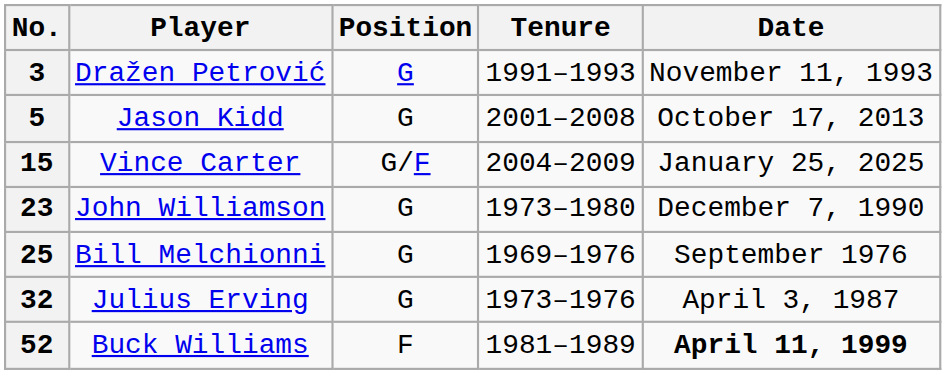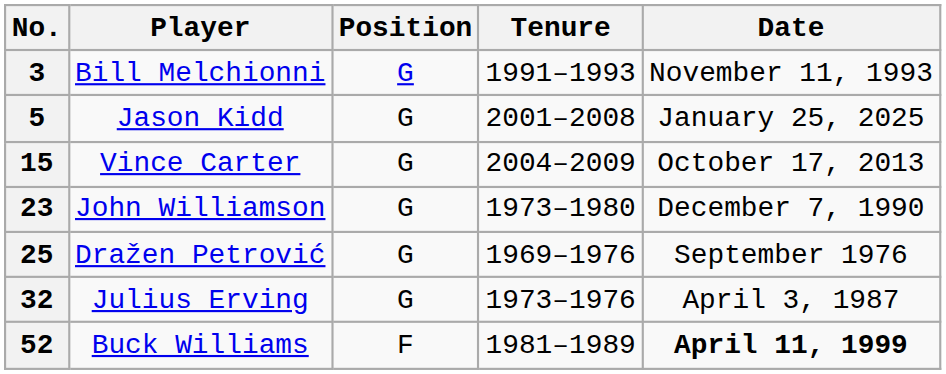3 | Player: Dražen Petrović -> Bill Melchionni
5 | Date: October 17, 2013 -> January 25, 2025
15 | Position: G/F -> G
15 | Date: January 25, 2025 -> October 17, 2013
25 | Player: Bill Melchionni -> Dražen Petrović
